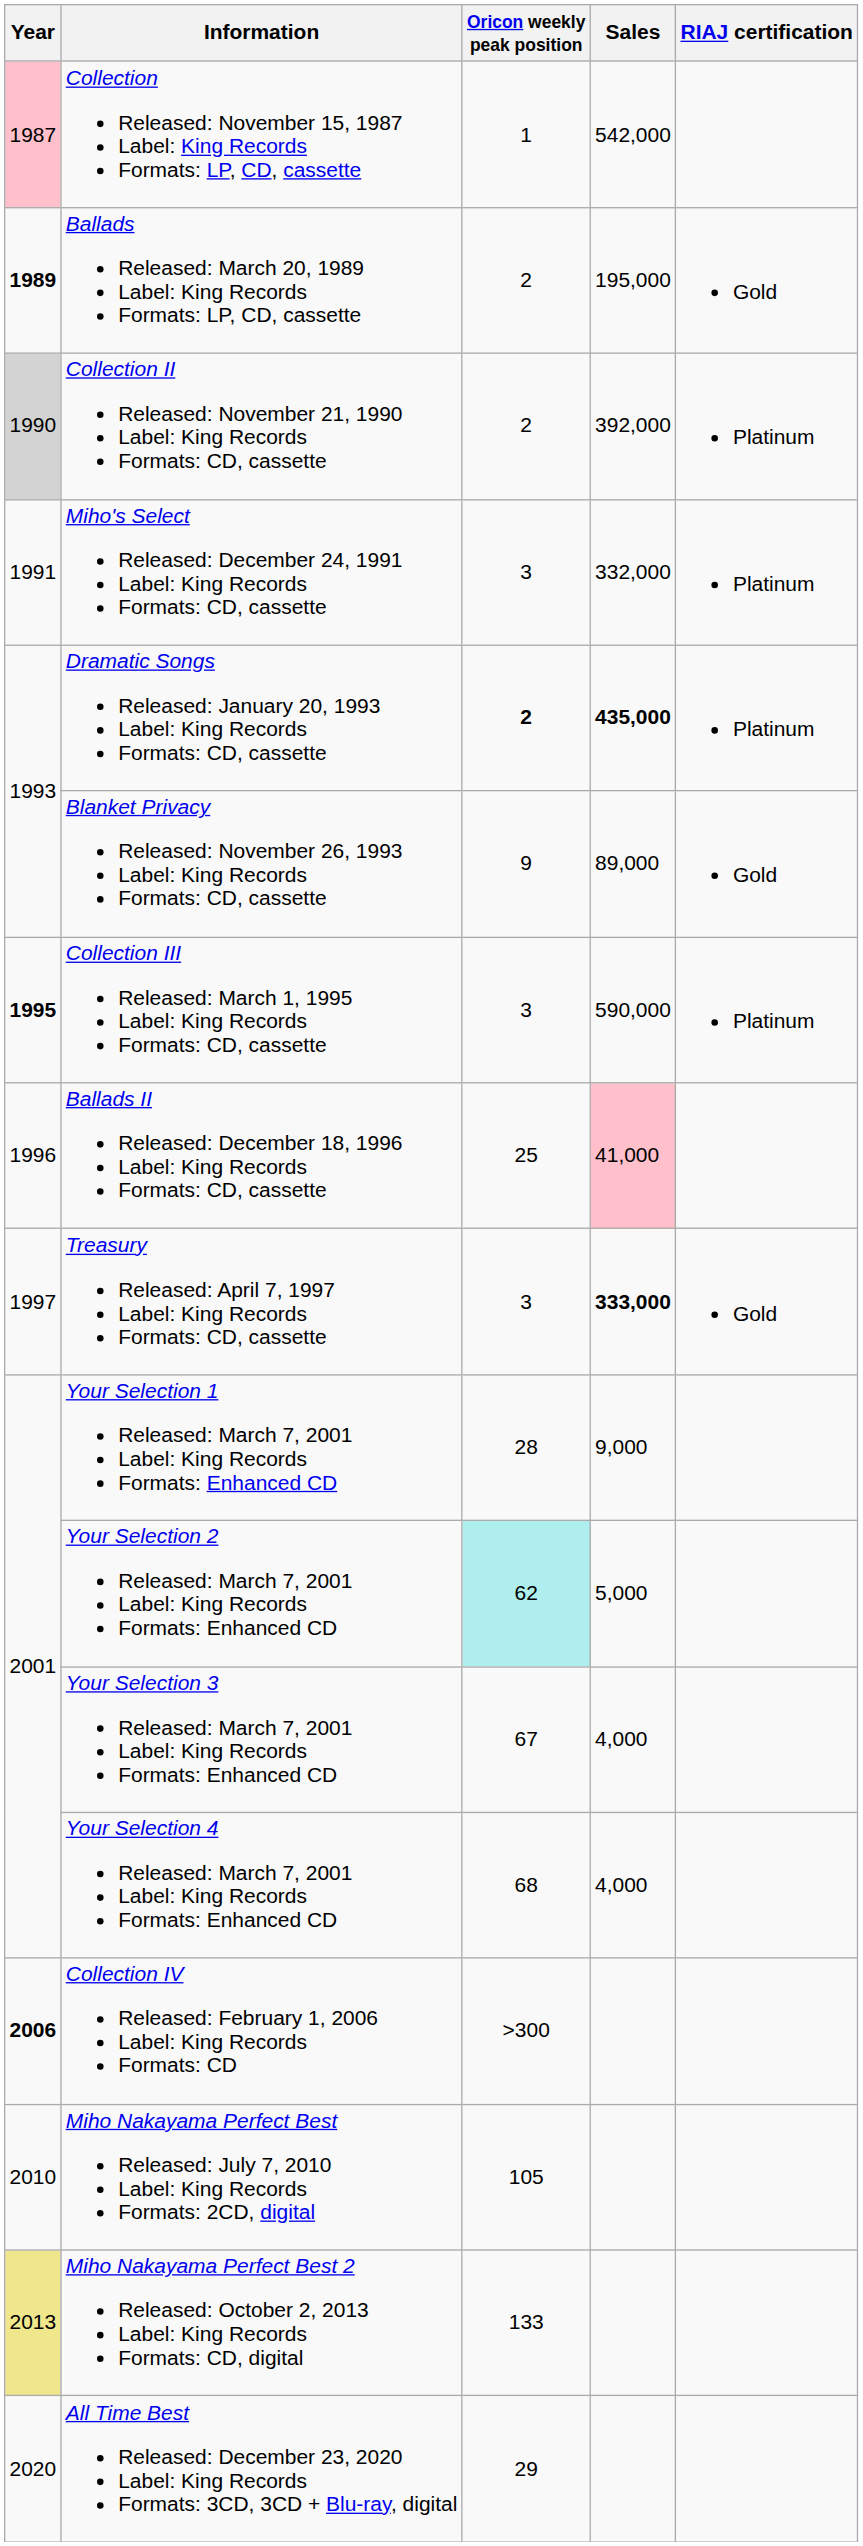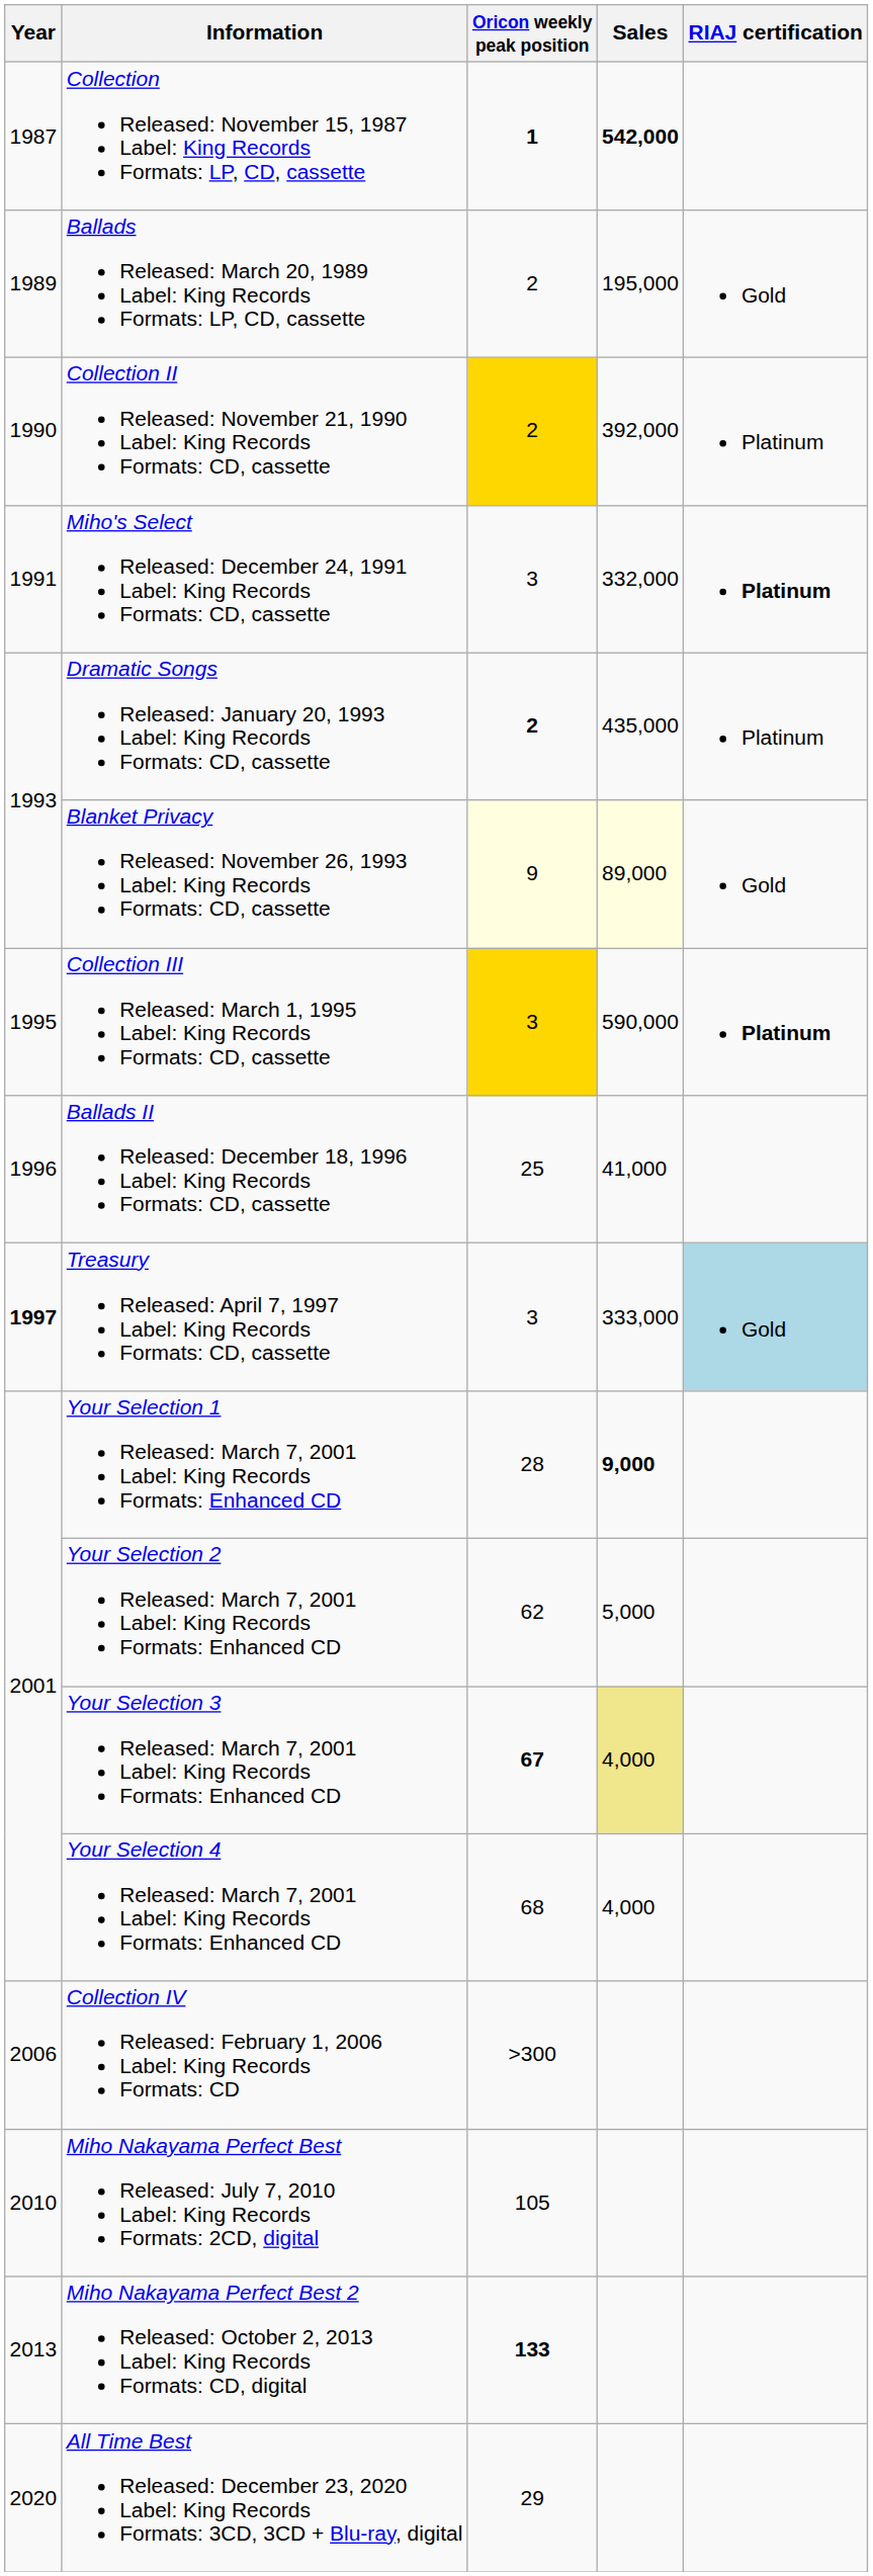row 2 | Year: pink background -> no background
row 2 | Oricon weekly peak position: normal -> bold
row 2 | Sales: normal -> bold
row 3 | Year: bold -> normal
row 4 | Year: lightgrey background -> no background
row 4 | Oricon weekly peak position: no background -> gold background
row 5 | RIAJ certification: normal -> bold
row 6 | Sales: bold -> normal
row 7 | Oricon weekly peak position: no background -> lightyellow background
row 7 | Sales: no background -> lightyellow background
row 8 | Year: bold -> normal
row 8 | Oricon weekly peak position: no background -> gold background
row 8 | RIAJ certification: normal -> bold
row 9 | Sales: pink background -> no background
row 10 | Year: normal -> bold
row 10 | Sales: bold -> normal
row 10 | RIAJ certification: no background -> lightblue background
row 11 | Sales: normal -> bold
row 12 | Oricon weekly peak position: paleturquoise background -> no background
row 13 | Oricon weekly peak position: normal -> bold
row 13 | Sales: no background -> khaki background
row 15 | Year: bold -> normal
row 17 | Year: khaki background -> no background
row 17 | Oricon weekly peak position: normal -> bold
